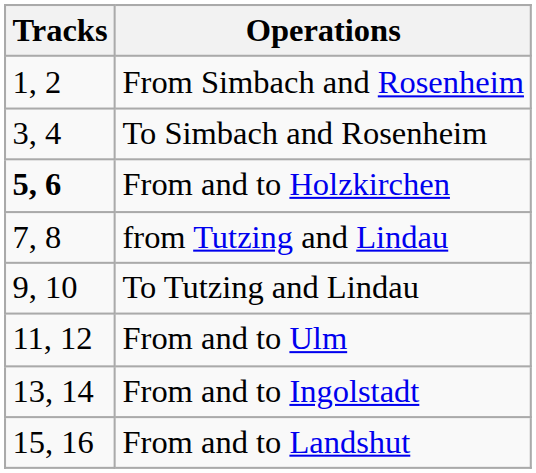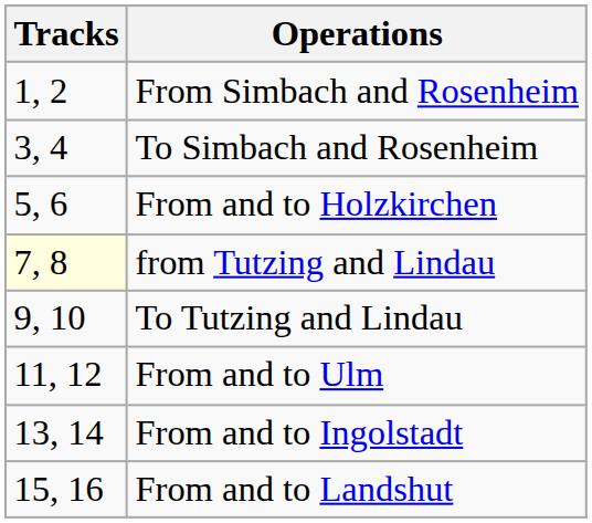From and to Holzkirchen | Tracks: bold -> normal
from Tutzing and Lindau | Tracks: no background -> lightyellow background
